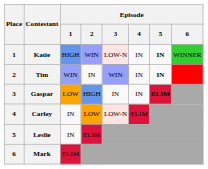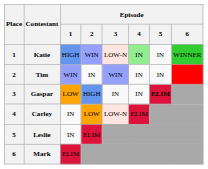Katie | Episode / 4: no background -> lightgreen background
Katie | Episode / 5: bold -> normal
Tim | Episode / 5: bold -> normal
